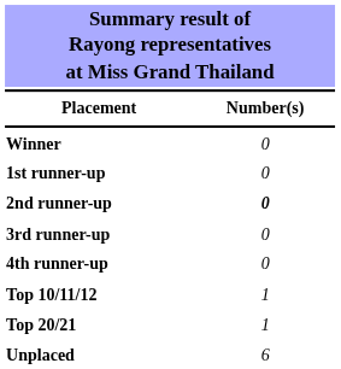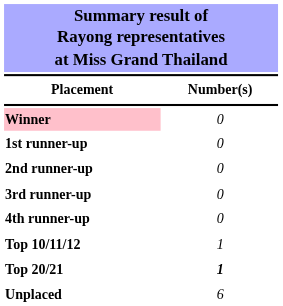row 3 | column 1: no background -> pink background
row 5 | column 2: bold -> normal
row 9 | column 2: normal -> bold
